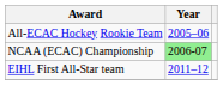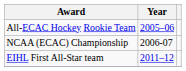NCAA (ECAC) Championship | Year: lightgreen background -> no background
